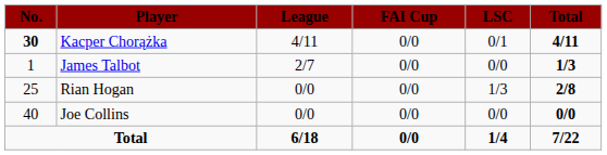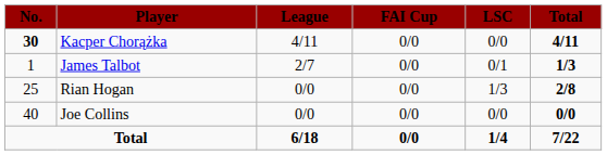Kacper Chorążka | LSC: 0/1 -> 0/0
James Talbot | LSC: 0/0 -> 0/1
